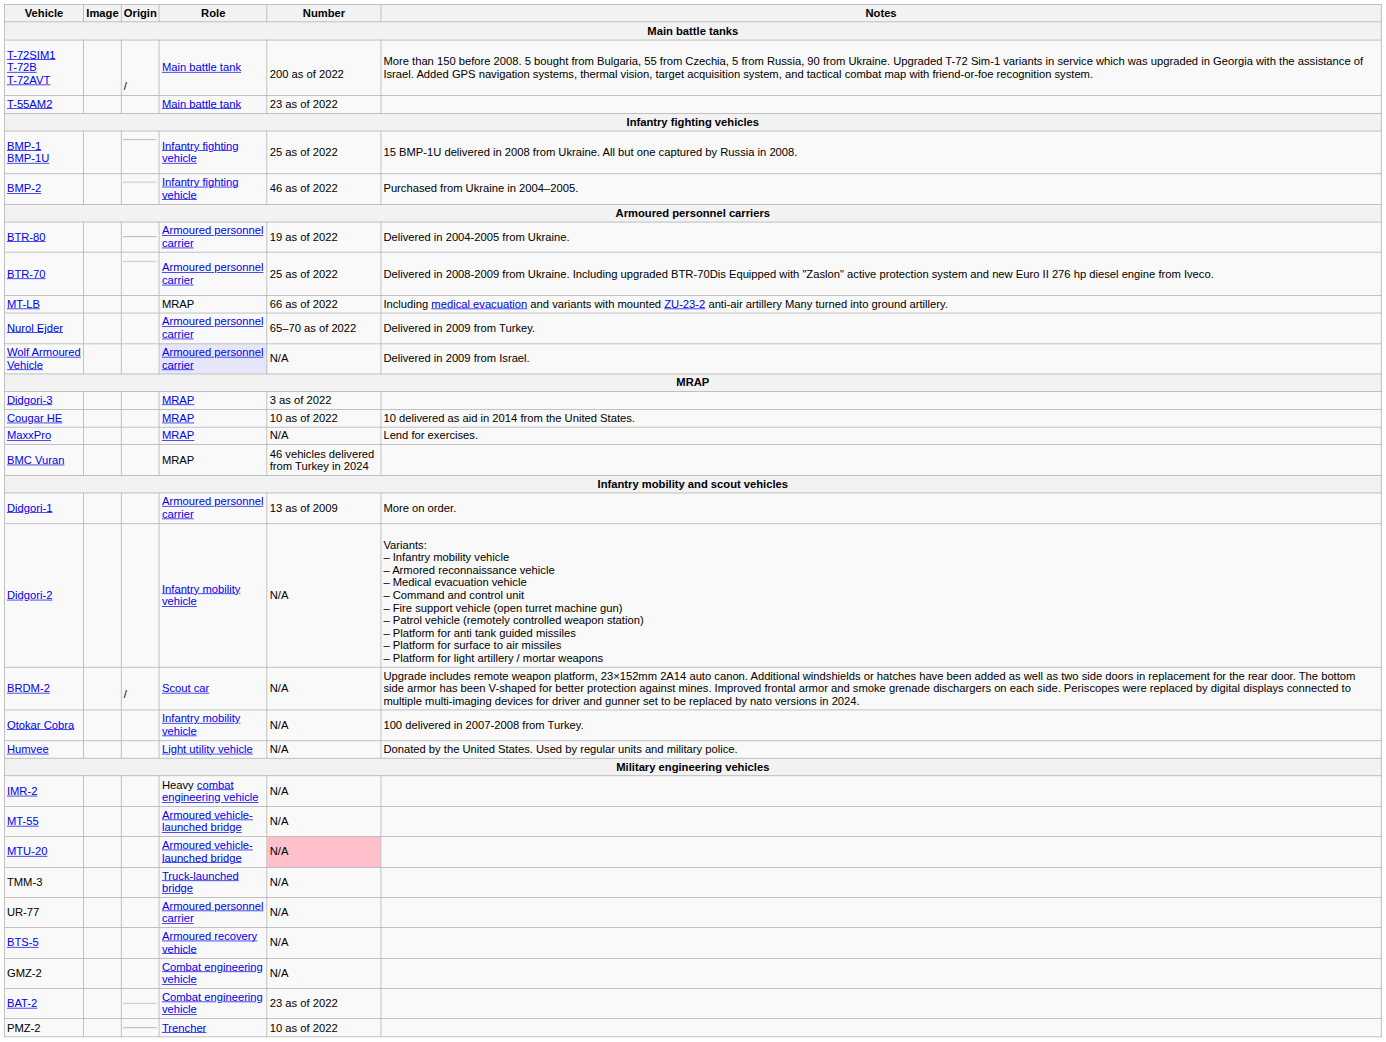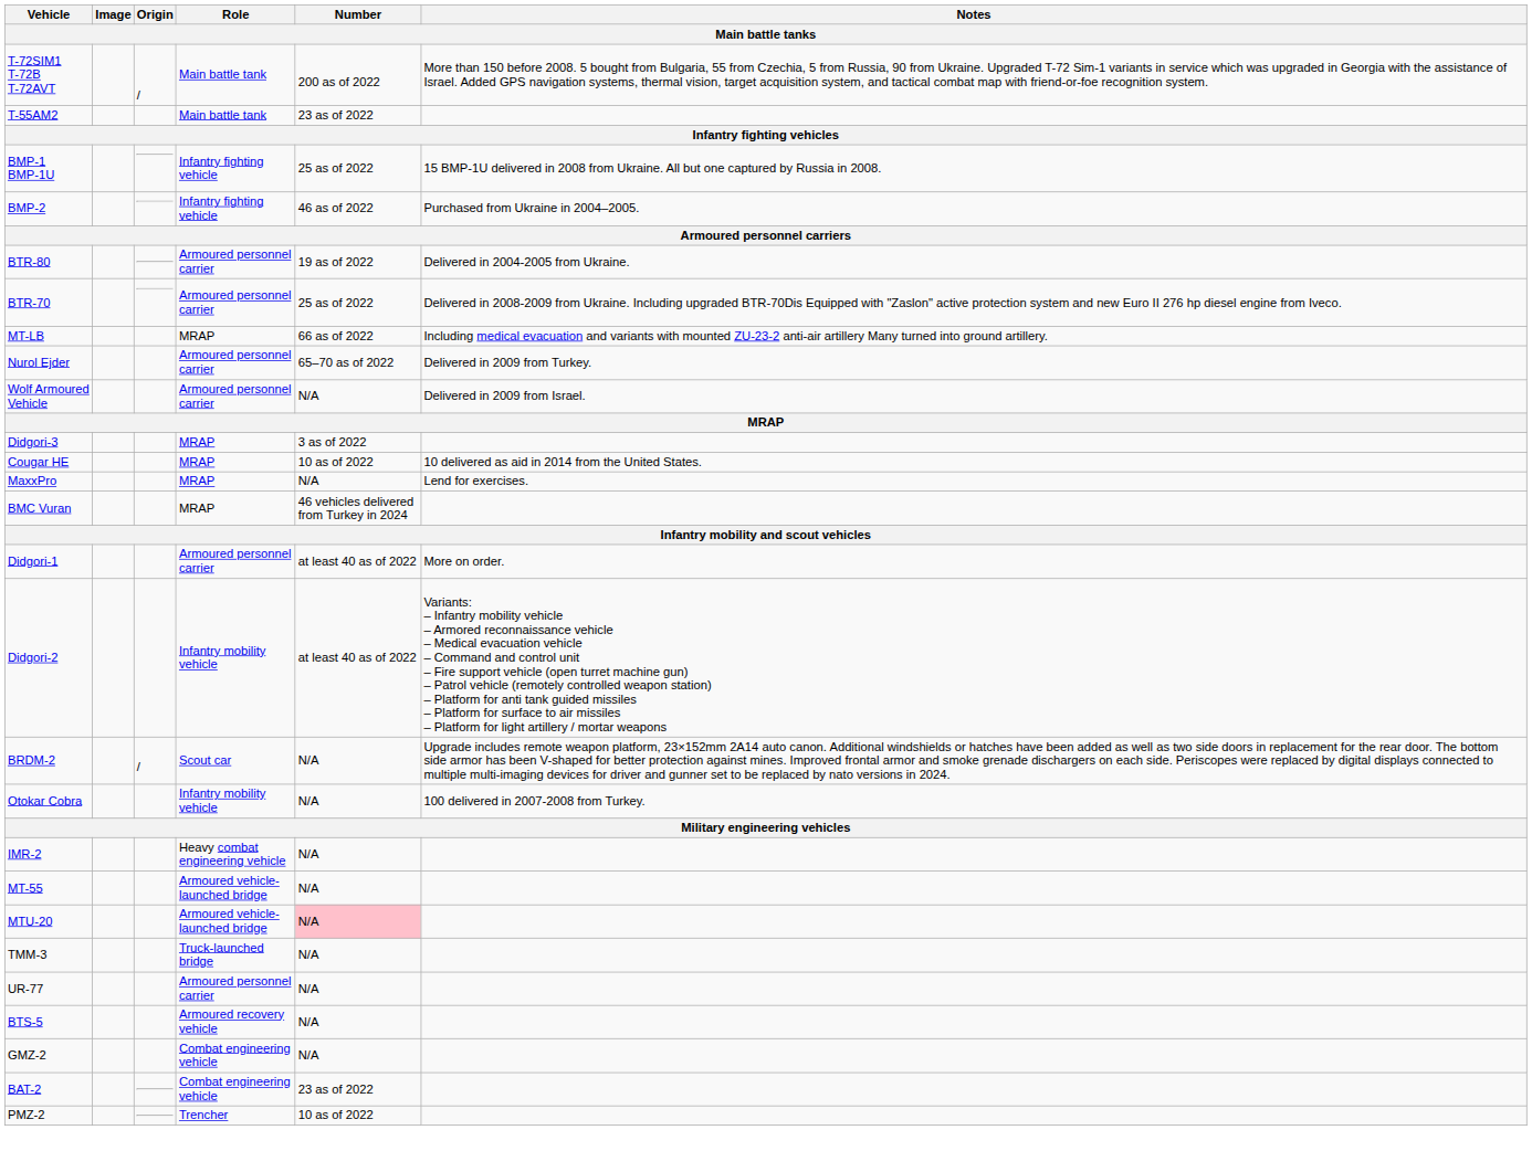Wolf Armoured Vehicle | Role: lavender background -> no background
Didgori-1 | Number: 13 as of 2009 -> at least 40 as of 2022
Didgori-2 | Number: N/A -> at least 40 as of 2022
- row: Humvee | Light utility vehicle | N/A | Donated by the United States. Used by regular units and military police.
